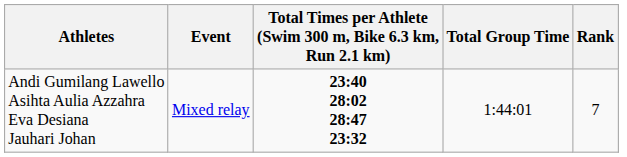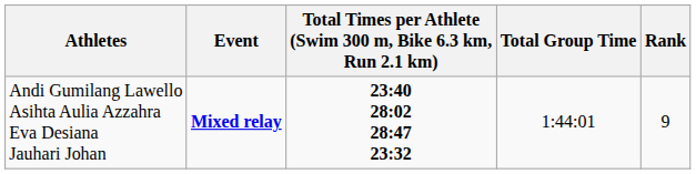row 2 | Event: normal -> bold
row 2 | Rank: 7 -> 9
